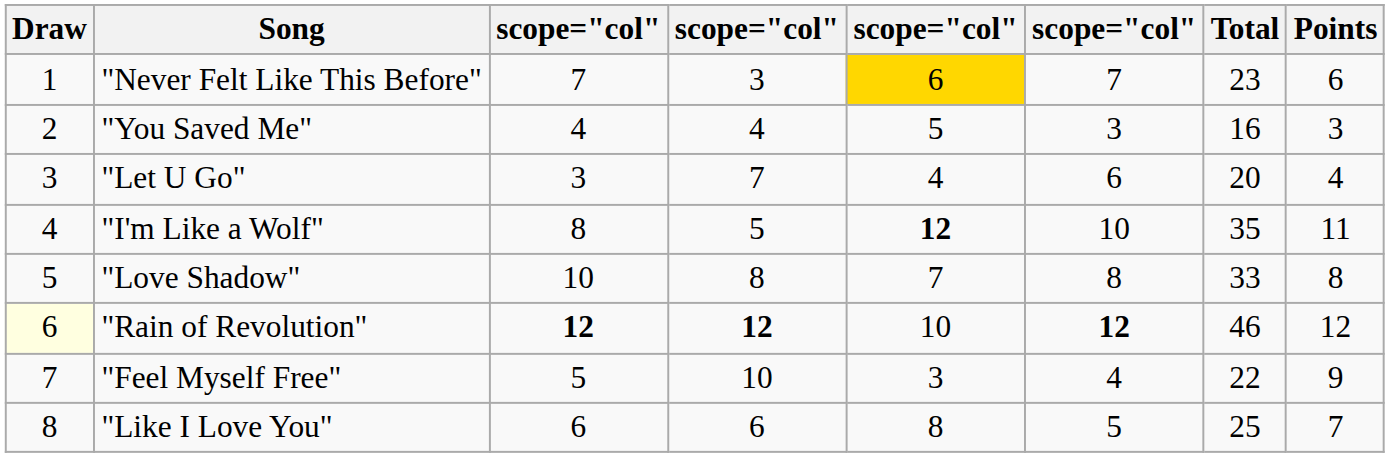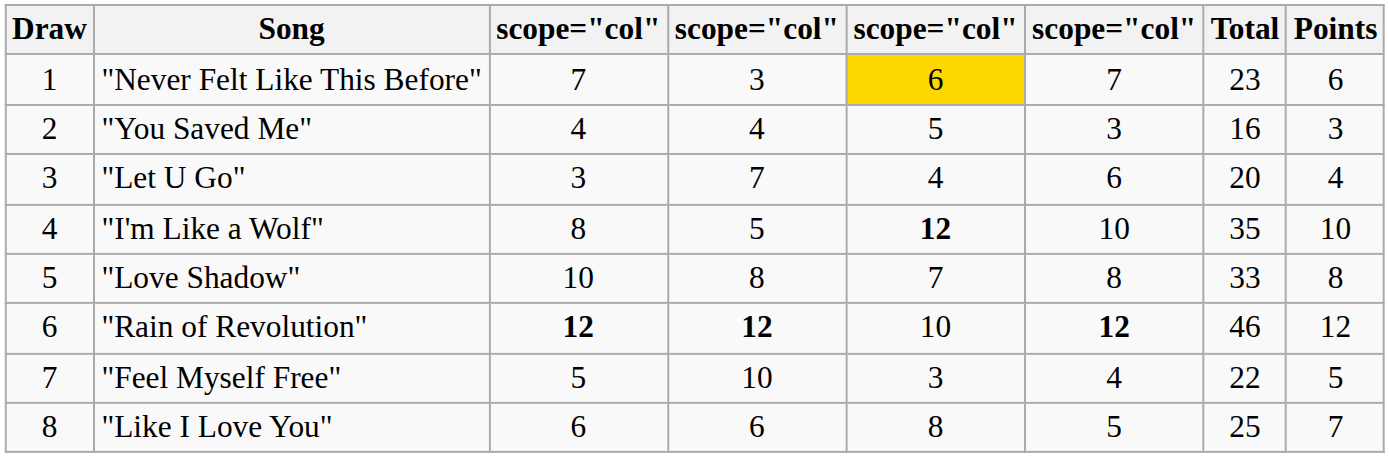"I'm Like a Wolf" | Points: 11 -> 10
"Rain of Revolution" | Draw: lightyellow background -> no background
"Feel Myself Free" | Points: 9 -> 5
